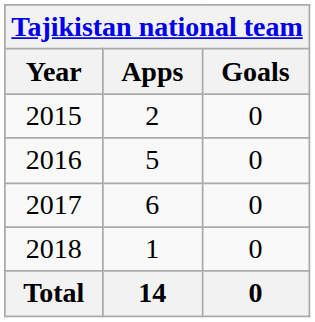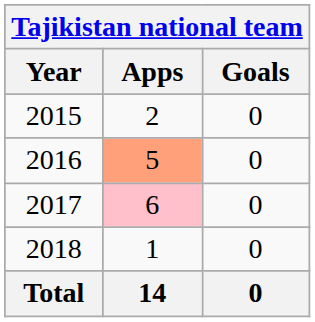2016 | Apps: no background -> lightsalmon background
2017 | Apps: no background -> pink background
